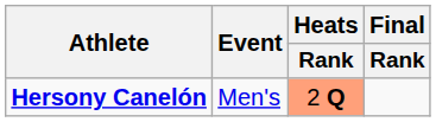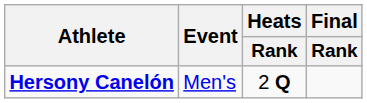Hersony Canelón | Heats / Rank: lightsalmon background -> no background
